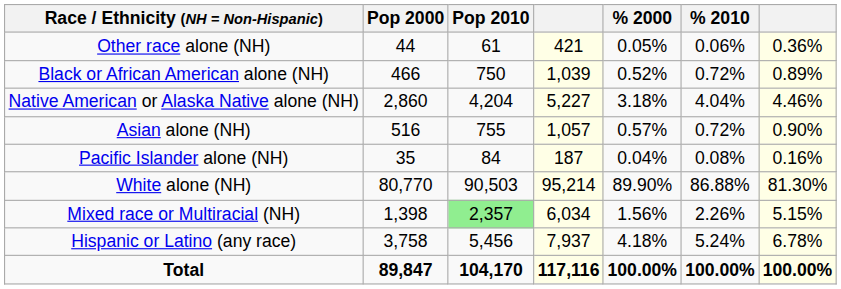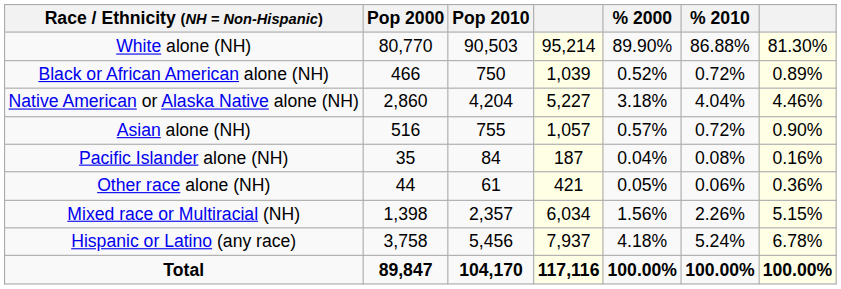rows swapped: White alone (NH) <-> Other race alone (NH)
Mixed race or Multiracial (NH) | Pop 2010: lightgreen background -> no background
